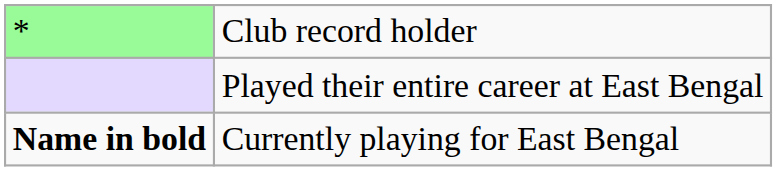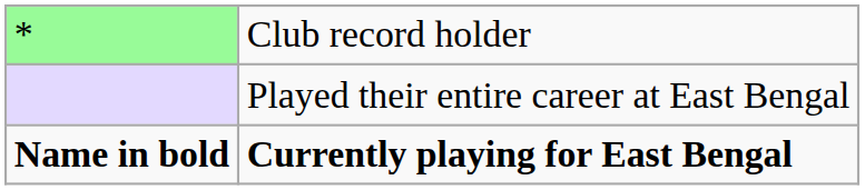Name in bold | column 2: normal -> bold
